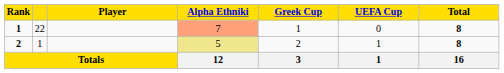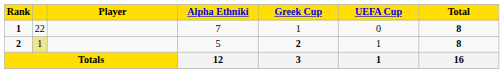row 2 | Alpha Ethniki: lightsalmon background -> no background
row 3 | column 2: no background -> khaki background
row 3 | Alpha Ethniki: khaki background -> no background
row 3 | Greek Cup: normal -> bold
